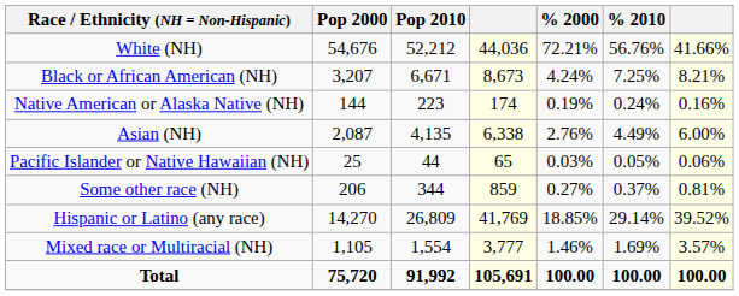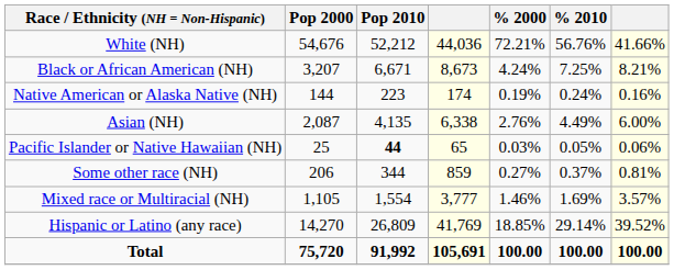Pacific Islander or Native Hawaiian (NH) | Pop 2010: normal -> bold
rows swapped: Mixed race or Multiracial (NH) <-> Hispanic or Latino (any race)
